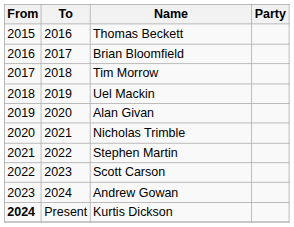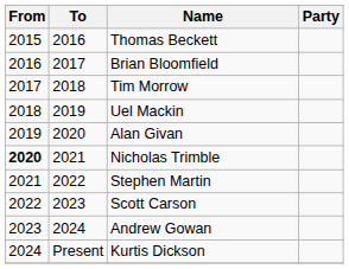Nicholas Trimble | From: normal -> bold
Kurtis Dickson | From: bold -> normal
